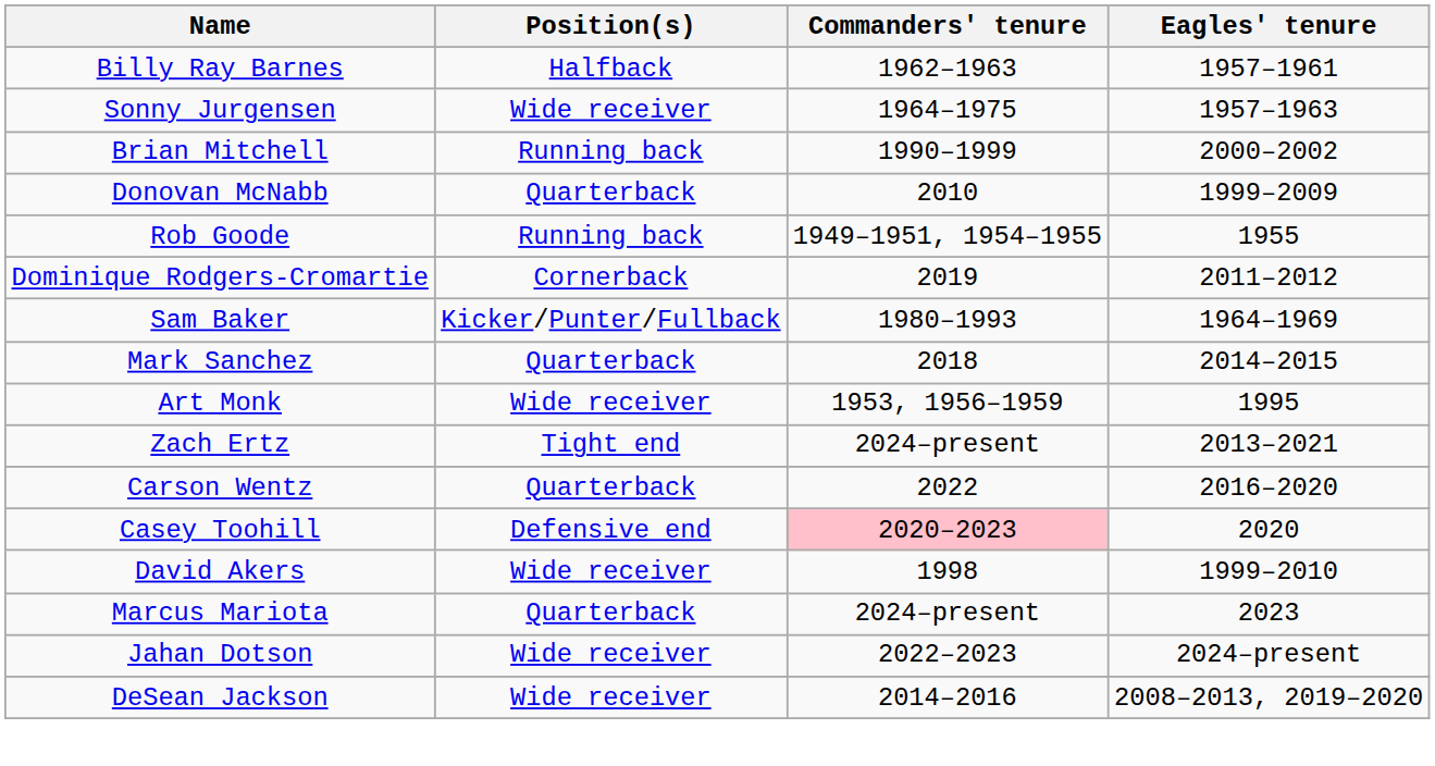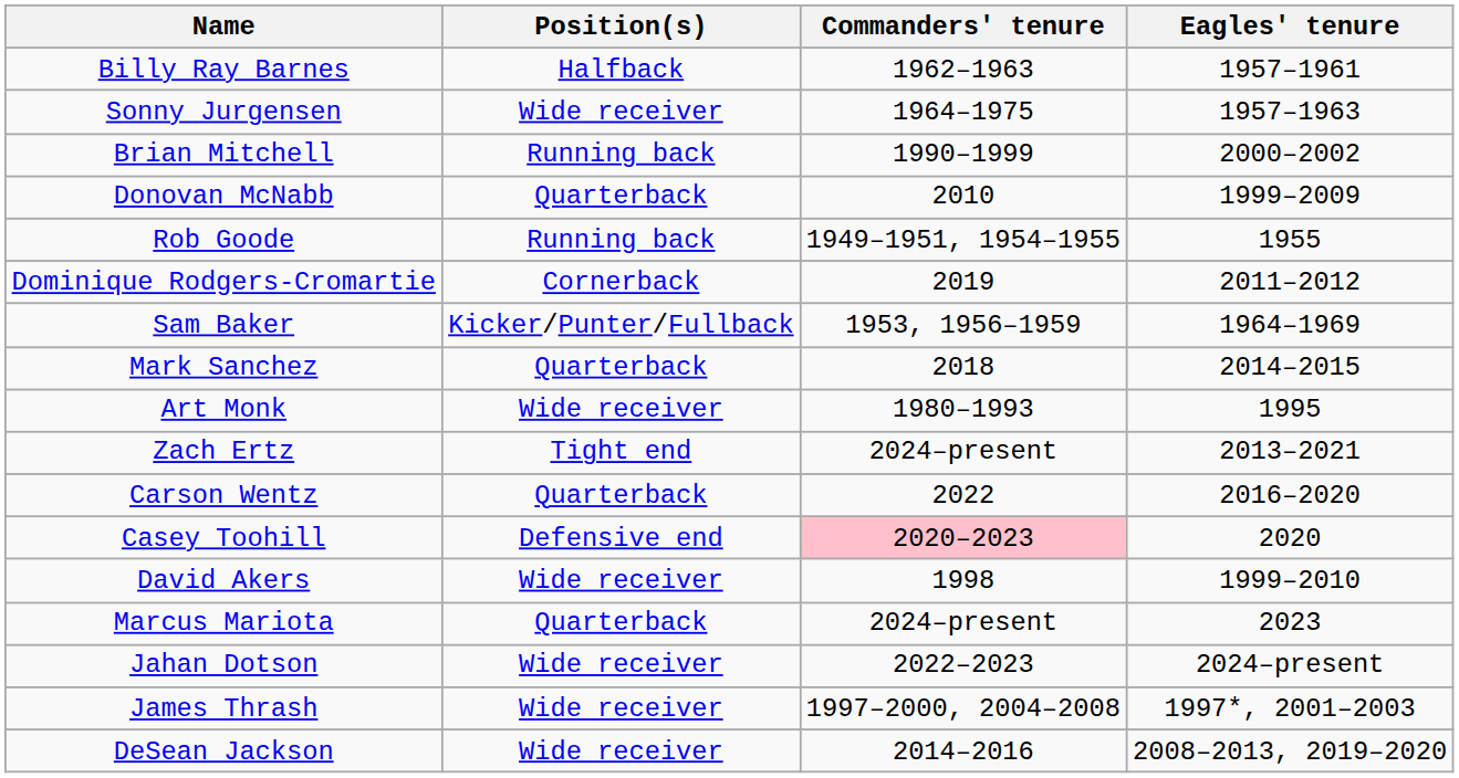Sam Baker | Commanders' tenure: 1980–1993 -> 1953, 1956–1959
Art Monk | Commanders' tenure: 1953, 1956–1959 -> 1980–1993
+ row: James Thrash | Wide receiver | 1997–2000, 2004–2008 | 1997*, 2001–2003
